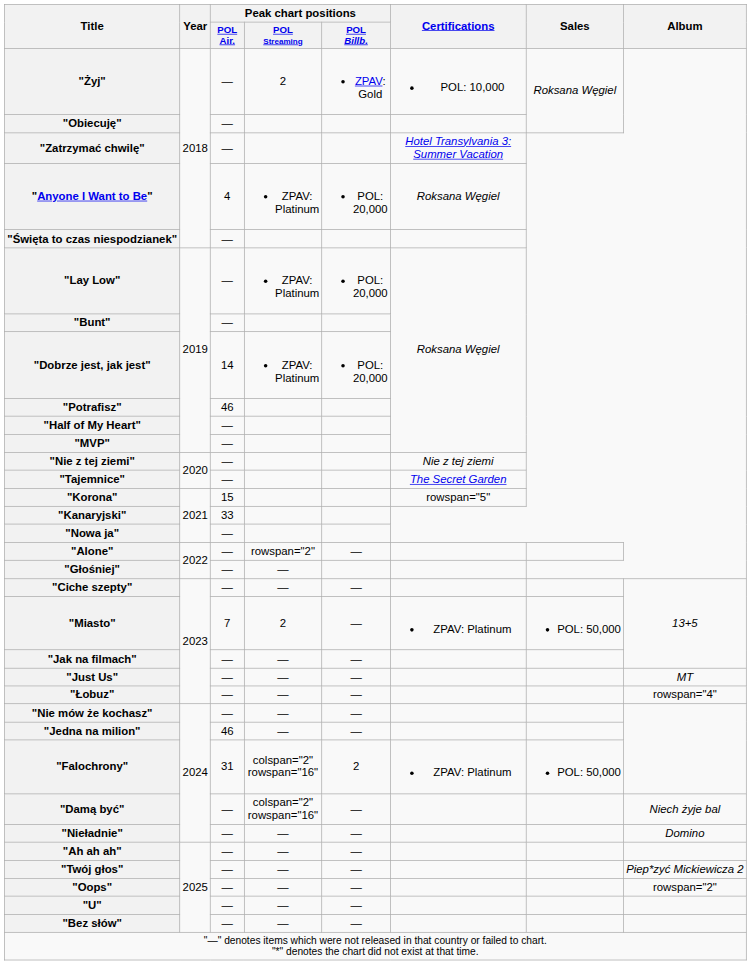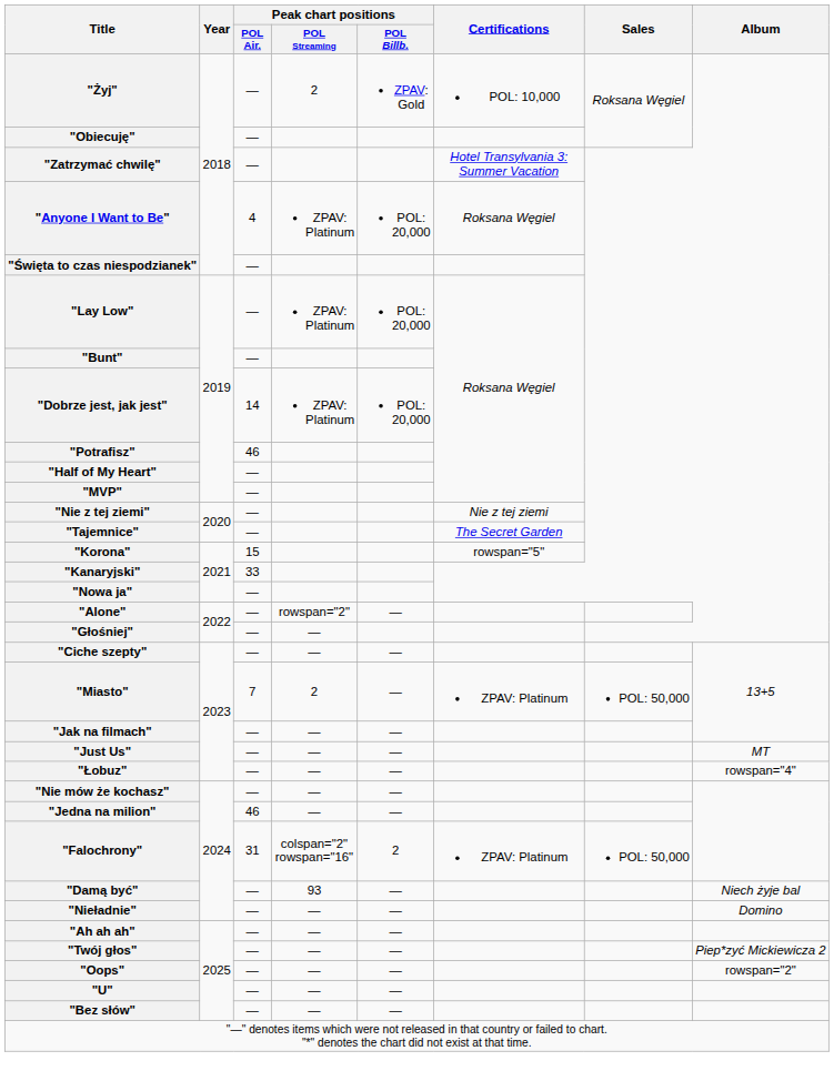"Damą być" | Peak chart positions / POL Streaming: colspan="2" rowspan="16" -> 93
